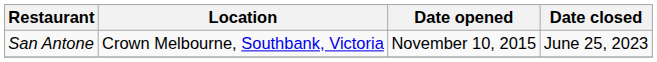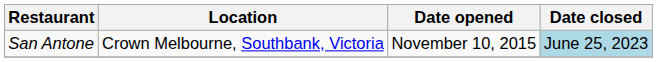San Antone | Date closed: no background -> lightblue background
